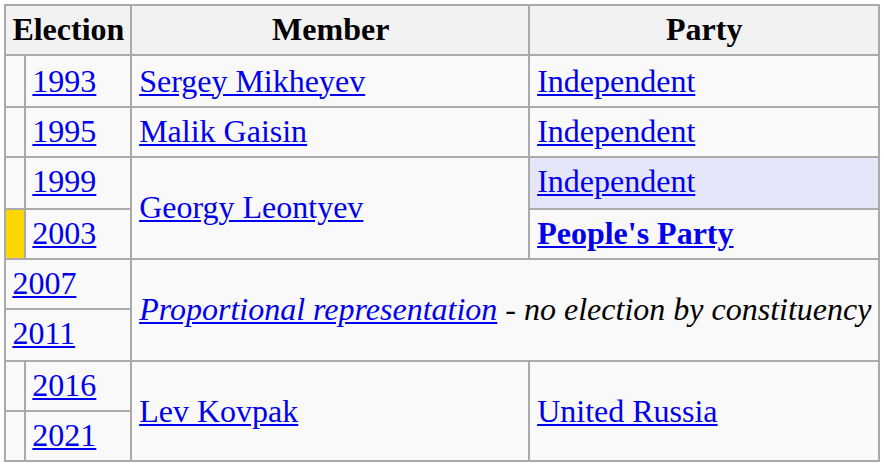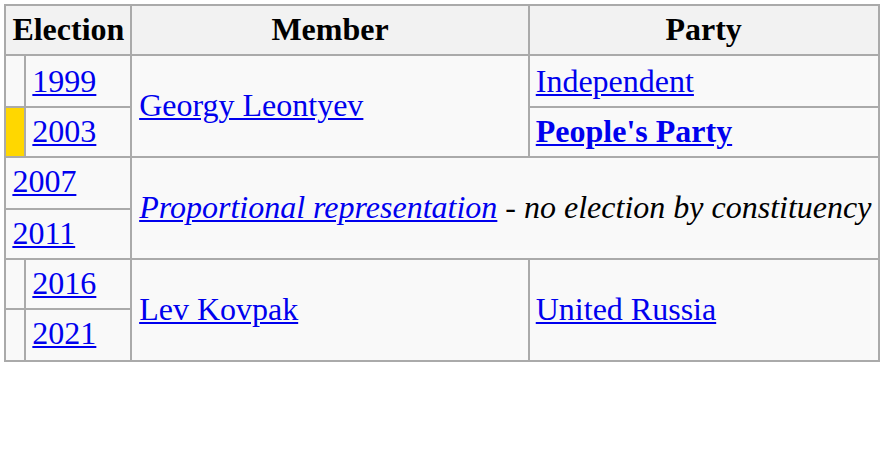- row: 1993 | Sergey Mikheyev | Independent
- row: 1995 | Malik Gaisin | Independent
1999 | Party: lavender background -> no background
